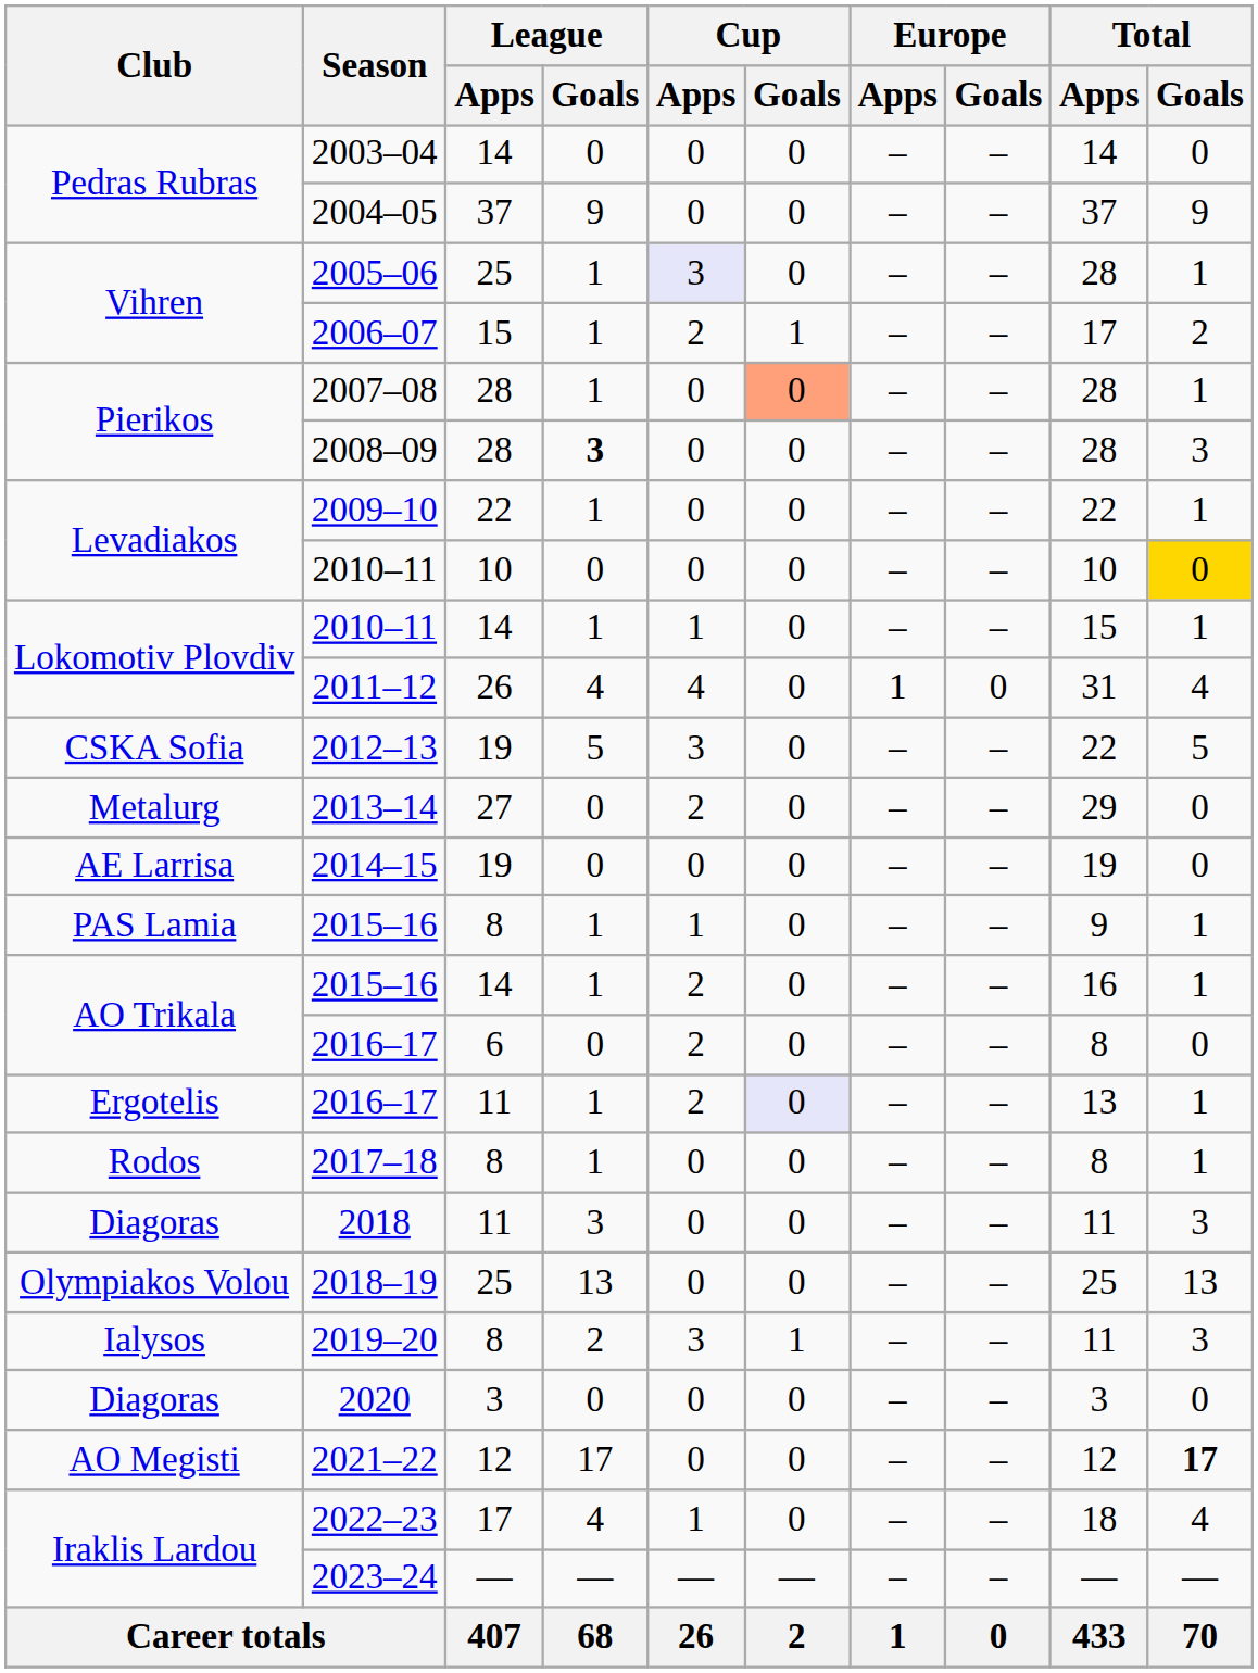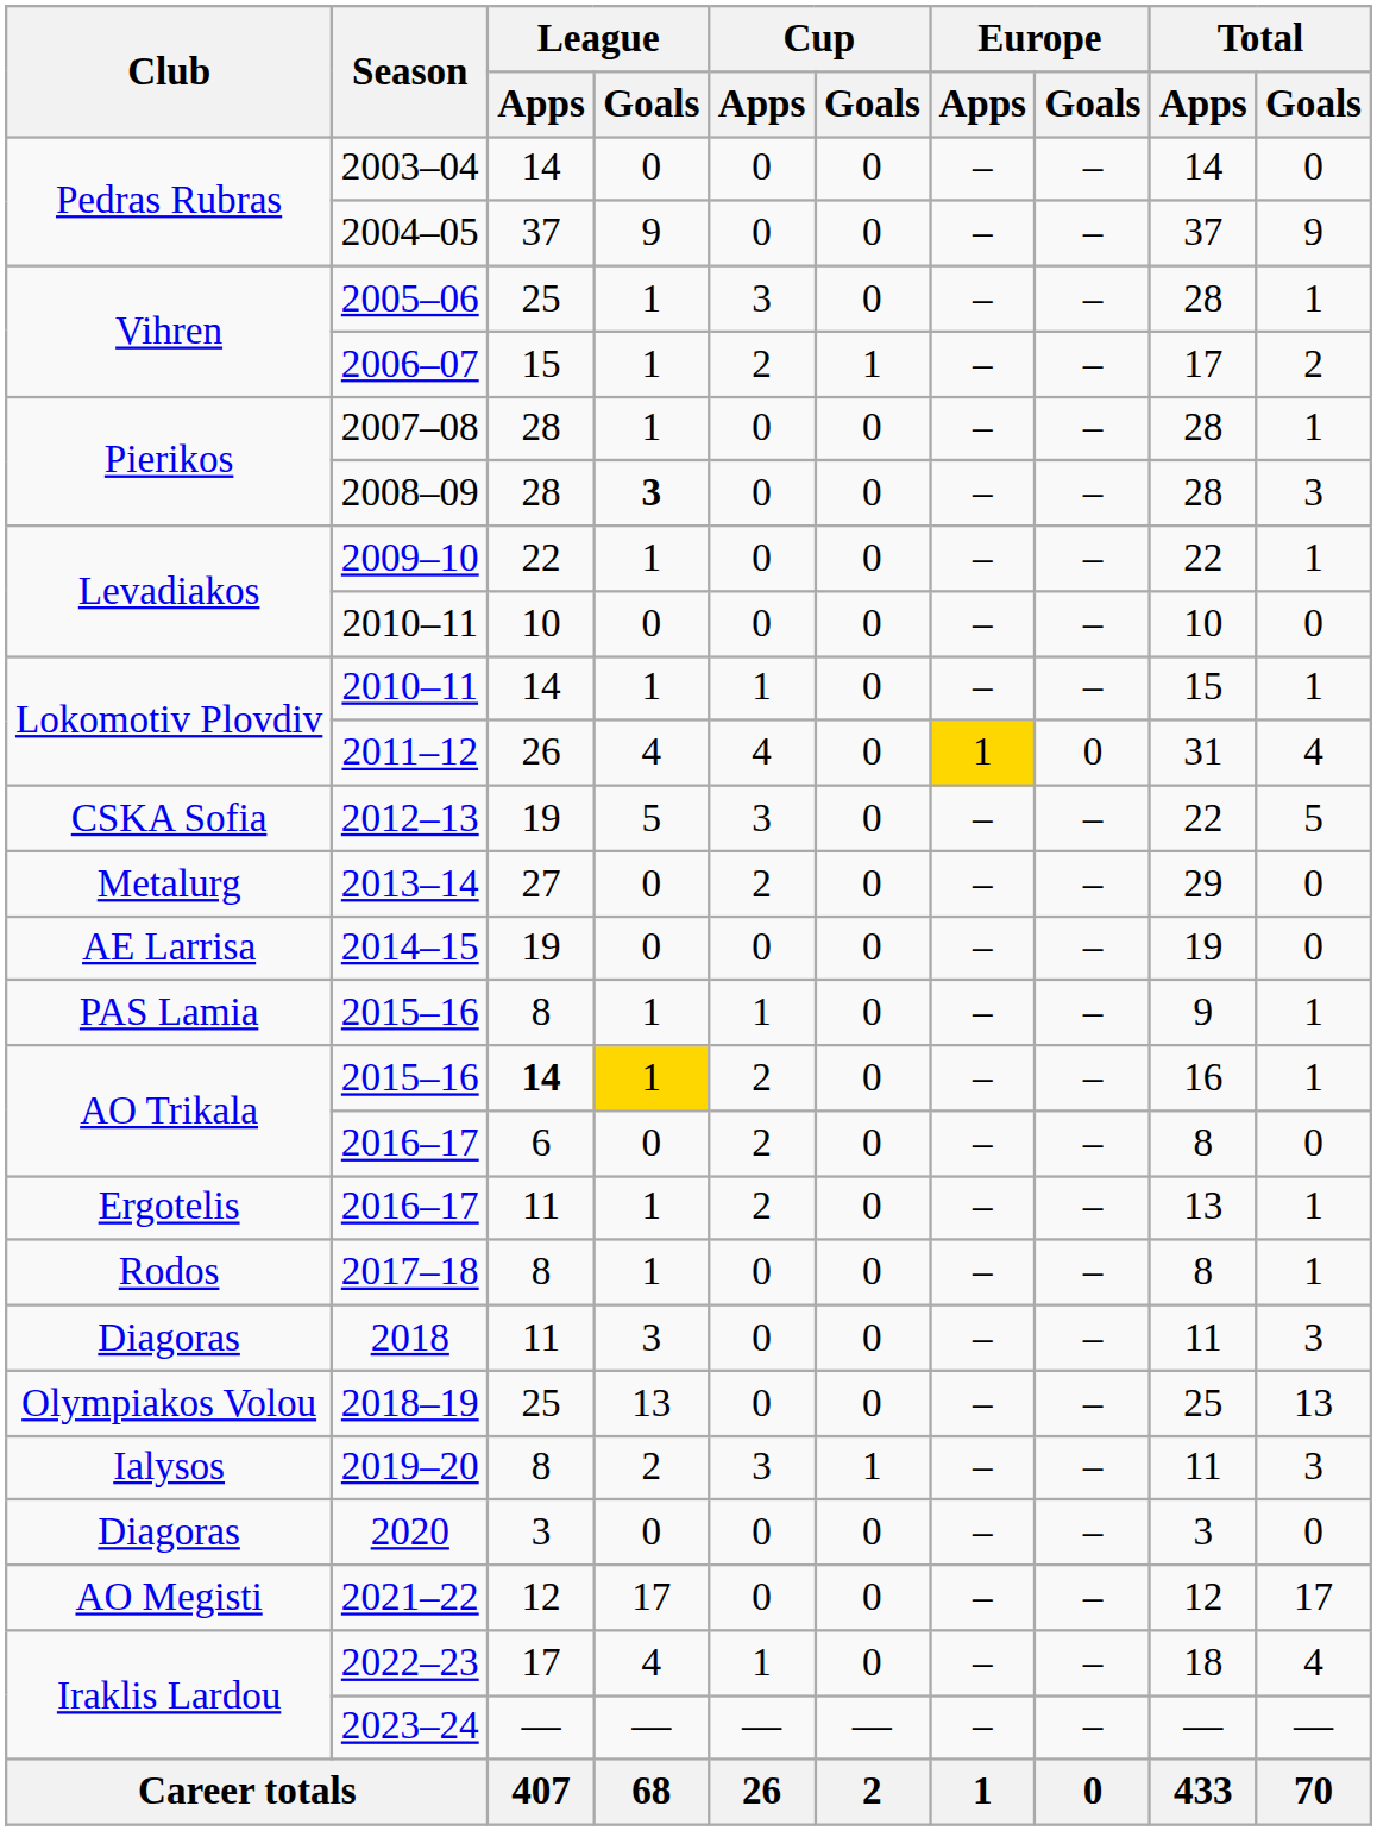2005–06 | Cup / Apps: lavender background -> no background
2007–08 | Cup / Goals: lightsalmon background -> no background
Levadiakos / 2010–11 | Total / Goals: gold background -> no background
2011–12 | Europe / Apps: no background -> gold background
AO Trikala / 2015–16 | League / Apps: normal -> bold
AO Trikala / 2015–16 | League / Goals: no background -> gold background
Ergotelis / 2016–17 | Cup / Goals: lavender background -> no background
2021–22 | Total / Goals: bold -> normal
